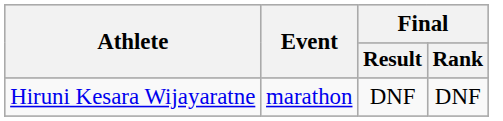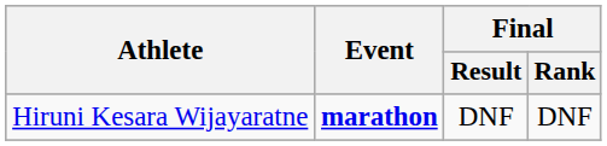Hiruni Kesara Wijayaratne | Event: normal -> bold
